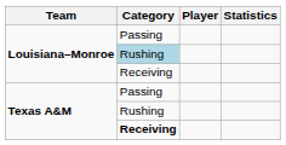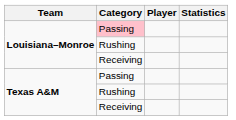Louisiana–Monroe / Passing | Category: no background -> pink background
Louisiana–Monroe / Rushing | Category: lightblue background -> no background
Texas A&M / Receiving | Category: bold -> normal
